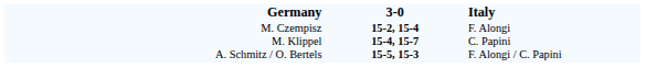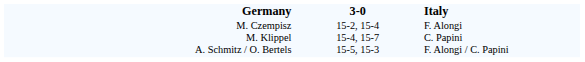M. Czempisz M. Klippel A. Schmitz / O. Bertels | column 2: bold -> normal
